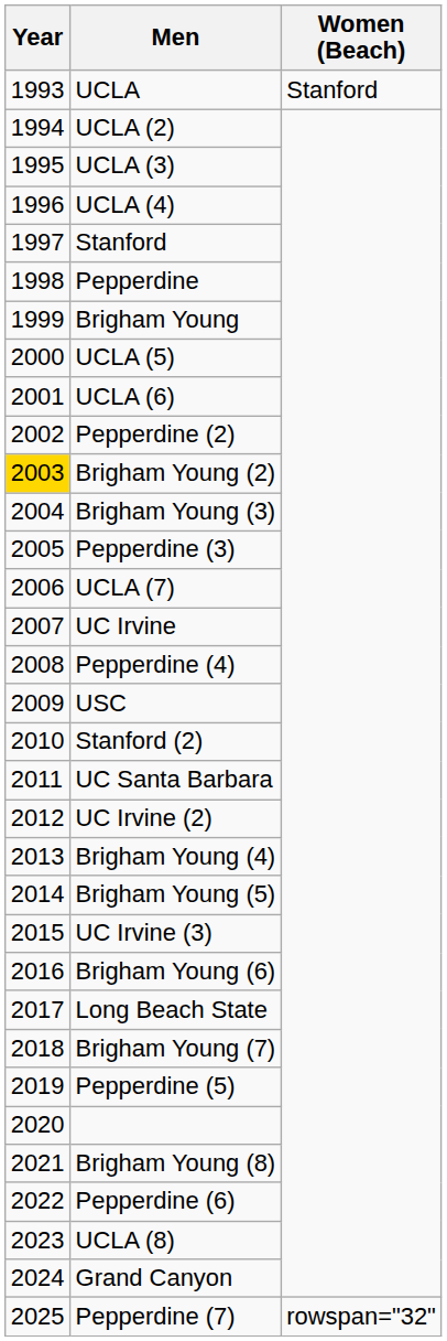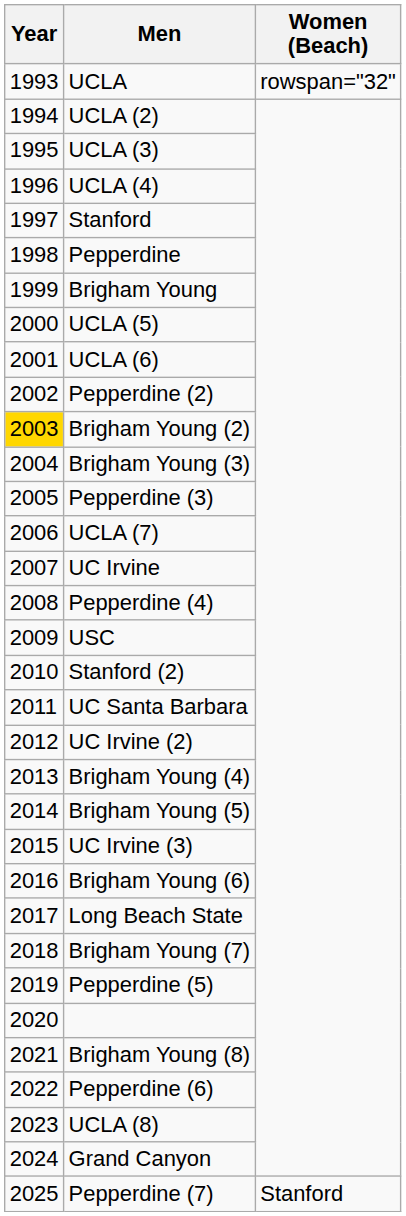UCLA | Women (Beach): Stanford -> rowspan="32"
Pepperdine (7) | Women (Beach): rowspan="32" -> Stanford
